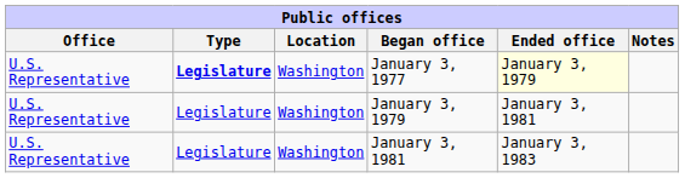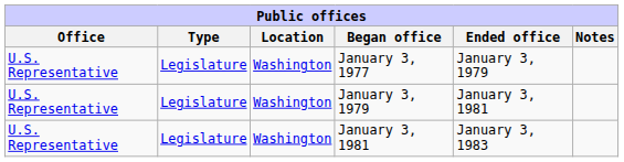January 3, 1977 | Type: bold -> normal
January 3, 1977 | Ended office: lightyellow background -> no background
